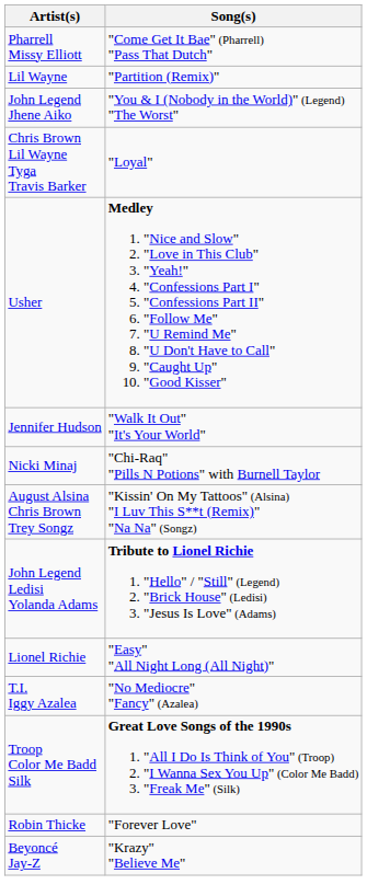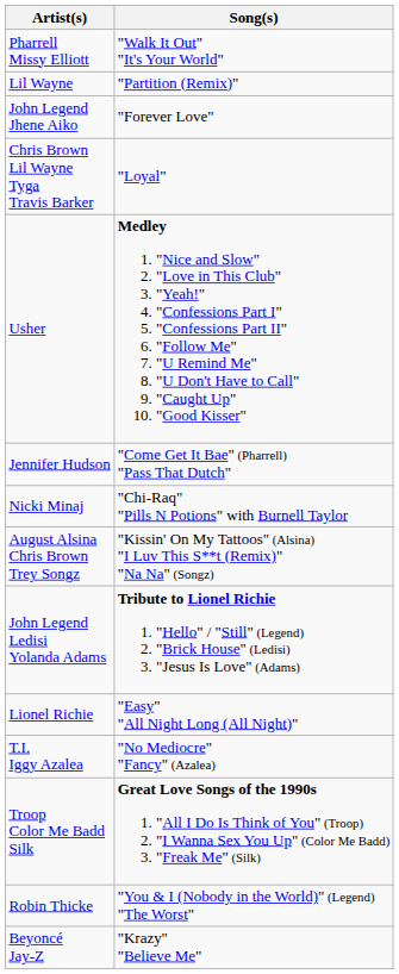Pharrell Missy Elliott | Song(s): "Come Get It Bae" (Pharrell) "Pass That Dutch" -> "Walk It Out" "It's Your World"
John Legend Jhene Aiko | Song(s): "You & I (Nobody in the World)" (Legend) "The Worst" -> "Forever Love"
Jennifer Hudson | Song(s): "Walk It Out" "It's Your World" -> "Come Get It Bae" (Pharrell) "Pass That Dutch"
Robin Thicke | Song(s): "Forever Love" -> "You & I (Nobody in the World)" (Legend) "The Worst"
